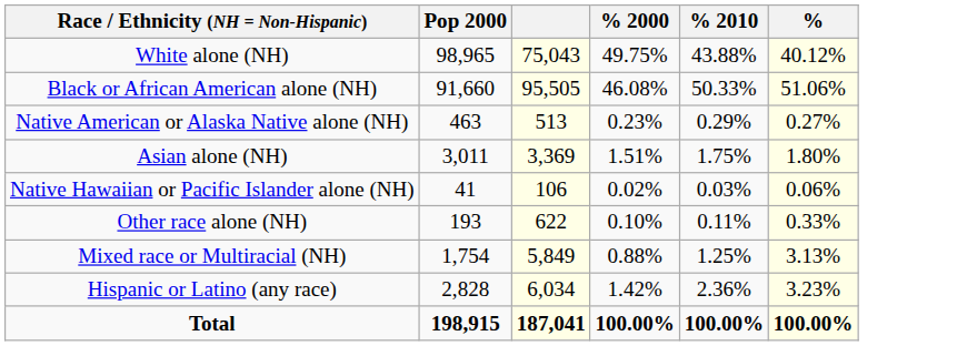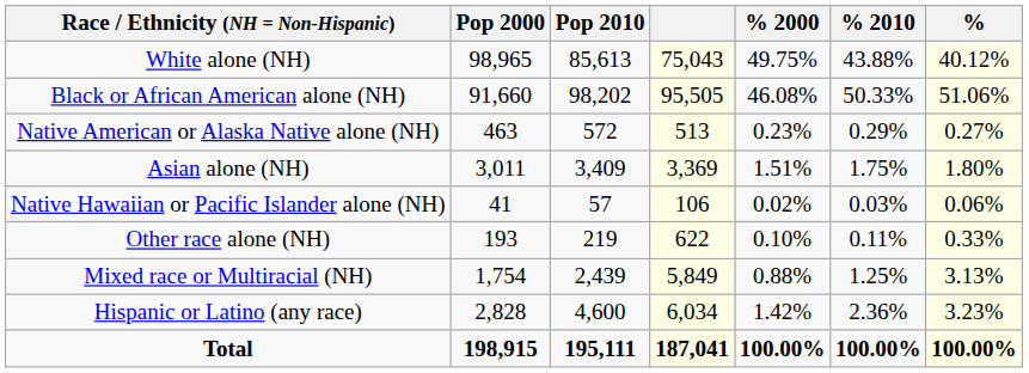+ column: Pop 2010 | 85,613 | 98,202 | 572 | 3,409 | 57 | 219 | 2,439 | 4,600 | 195,111
